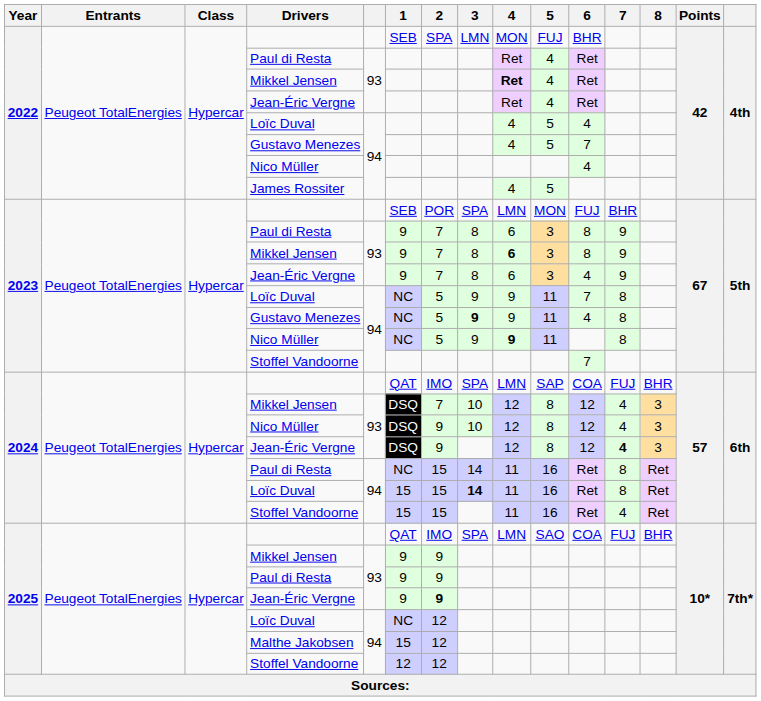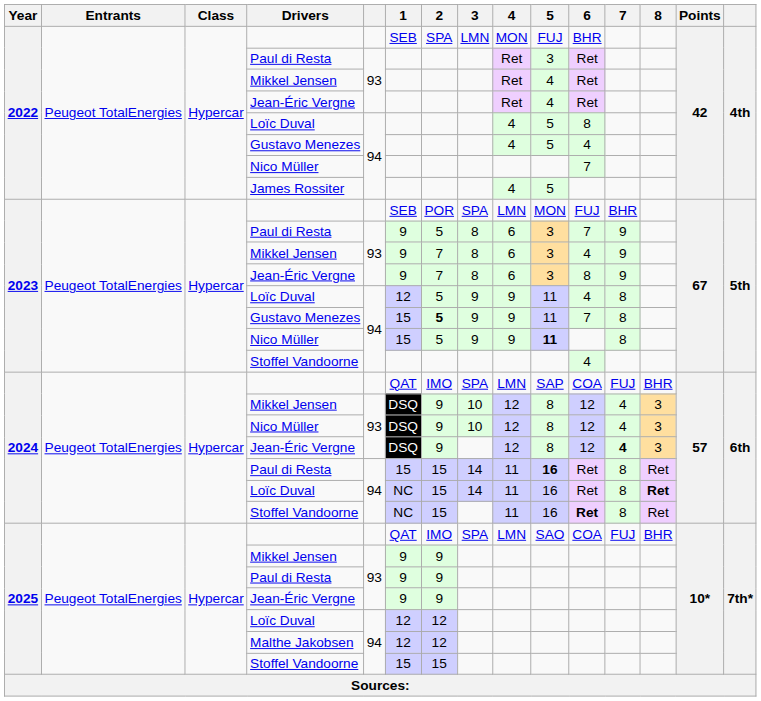2022 / Paul di Resta | 5: 4 -> 3
2022 / Mikkel Jensen | 4: bold -> normal
2022 / Loïc Duval | 6: 4 -> 8
2022 / Gustavo Menezes | 6: 7 -> 4
2022 / Nico Müller | 6: 4 -> 7
2023 / Paul di Resta | 2: 7 -> 5
2023 / Paul di Resta | 6: 8 -> 7
2023 / Mikkel Jensen | 4: bold -> normal
2023 / Mikkel Jensen | 6: 8 -> 4
2023 / Jean-Éric Vergne | 6: 4 -> 8
2023 / Loïc Duval | 1: NC -> 12
2023 / Loïc Duval | 6: 7 -> 4
2023 / Gustavo Menezes | 1: NC -> 15
2023 / Gustavo Menezes | 2: normal -> bold
2023 / Gustavo Menezes | 3: bold -> normal
2023 / Gustavo Menezes | 6: 4 -> 7
2023 / Nico Müller | 1: NC -> 15
2023 / Nico Müller | 4: bold -> normal
2023 / Nico Müller | 5: normal -> bold
2023 / Stoffel Vandoorne | 6: 7 -> 4
2024 / Mikkel Jensen | 2: 7 -> 9
2024 / Paul di Resta | 1: NC -> 15
2024 / Paul di Resta | 5: normal -> bold
2024 / Loïc Duval | 1: 15 -> NC
2024 / Loïc Duval | 3: bold -> normal
2024 / Loïc Duval | 8: normal -> bold
2024 / Stoffel Vandoorne | 1: 15 -> NC
2024 / Stoffel Vandoorne | 6: normal -> bold
2024 / Stoffel Vandoorne | 7: 4 -> 8
2025 / Jean-Éric Vergne | 2: bold -> normal
2025 / Loïc Duval | 1: NC -> 12
Malthe Jakobsen | 1: 15 -> 12
2025 / Stoffel Vandoorne | 1: 12 -> 15
2025 / Stoffel Vandoorne | 2: 12 -> 15
